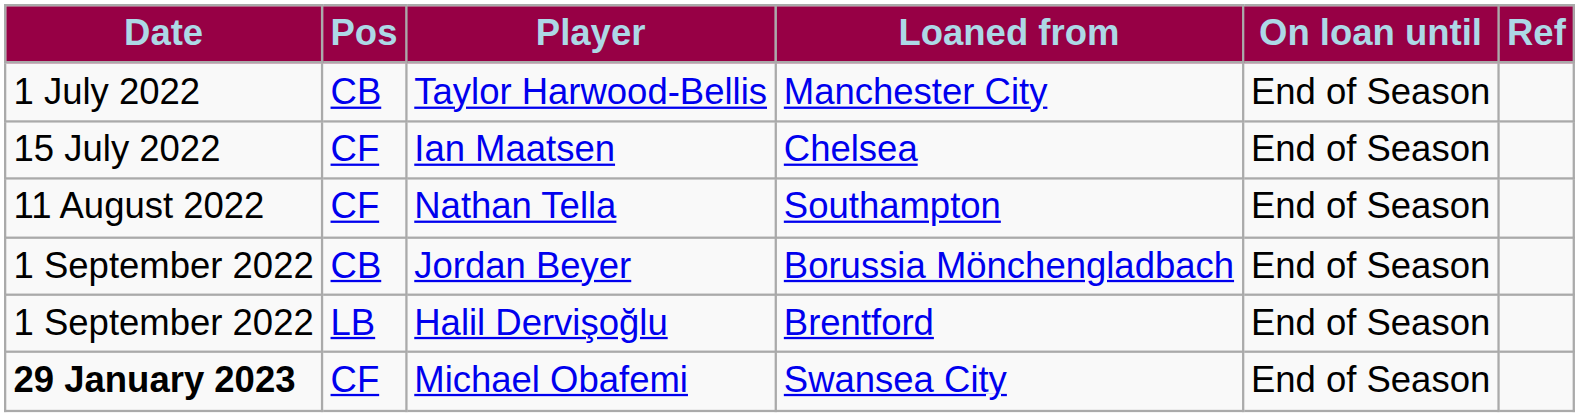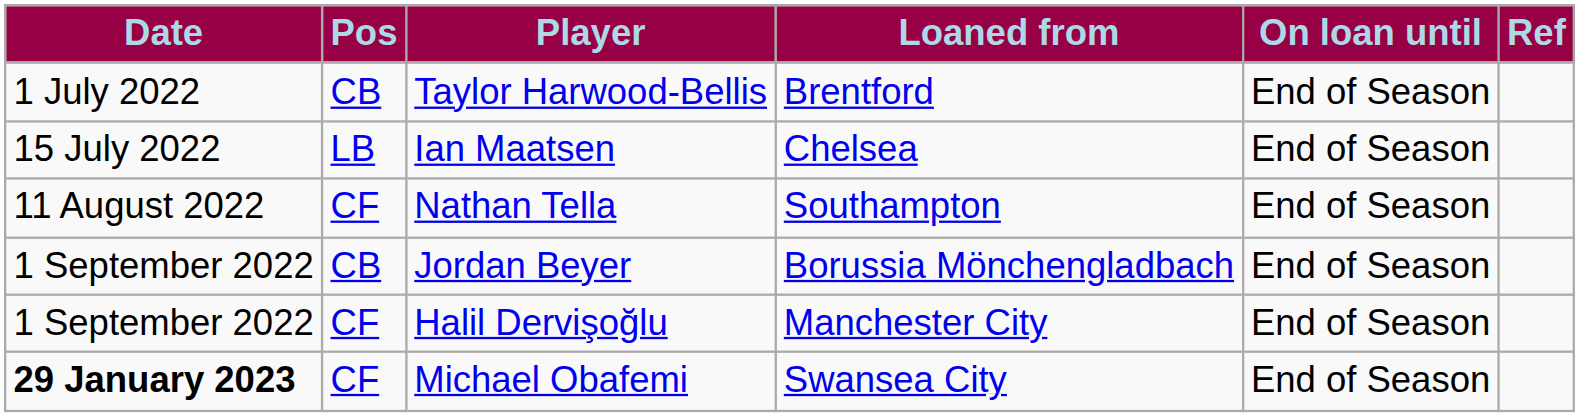Taylor Harwood-Bellis | Loaned from: Manchester City -> Brentford
Ian Maatsen | Pos: CF -> LB
Halil Dervişoğlu | Pos: LB -> CF
Halil Dervişoğlu | Loaned from: Brentford -> Manchester City
